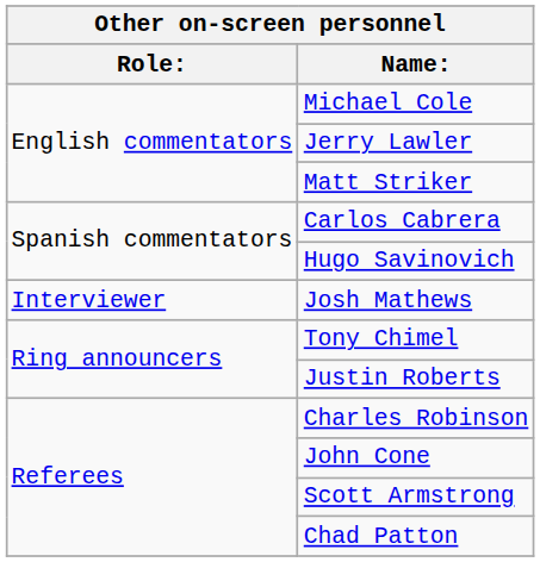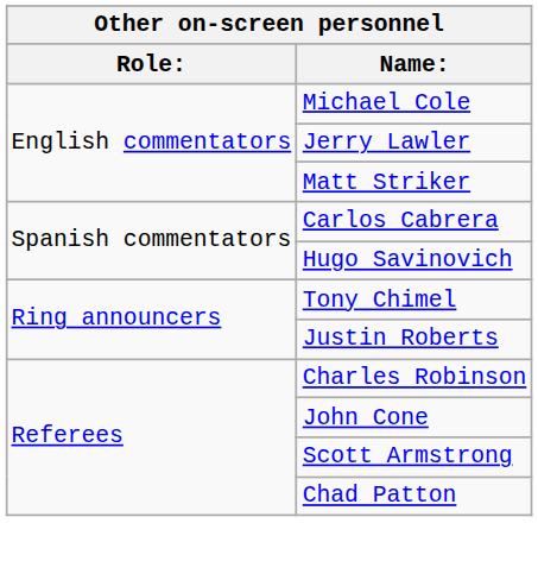- row: Interviewer | Josh Mathews
